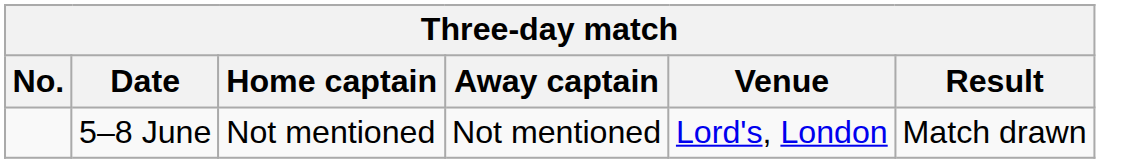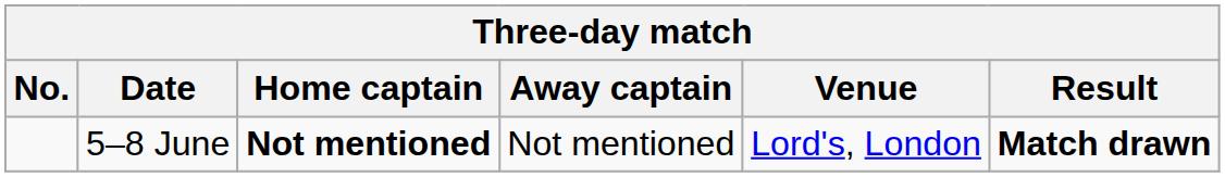5–8 June | Home captain: normal -> bold
5–8 June | Result: normal -> bold
